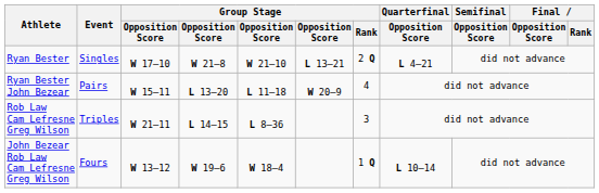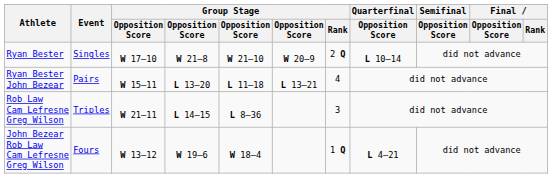Ryan Bester | column 6: L 13–21 -> W 20–9
Ryan Bester | Quarterfinal / Opposition Score: L 4–21 -> L 10–14
Ryan Bester John Bezear | column 6: W 20–9 -> L 13–21
John Bezear Rob Law Cam Lefresne Greg Wilson | Quarterfinal / Opposition Score: L 10–14 -> L 4–21
